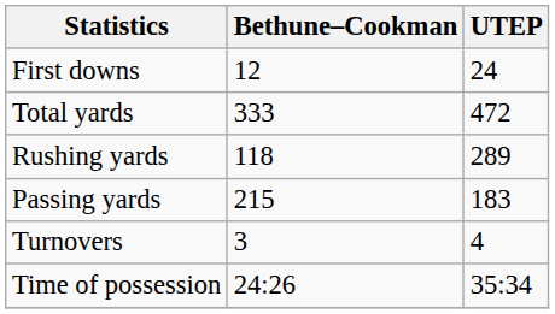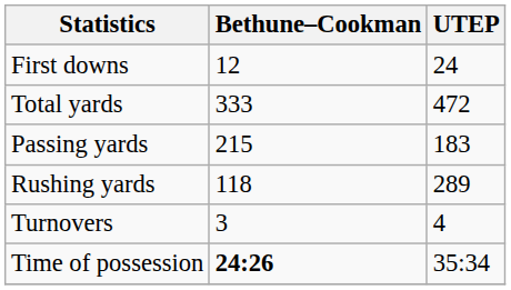rows swapped: Rushing yards <-> Passing yards
Time of possession | Bethune–Cookman: normal -> bold
